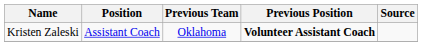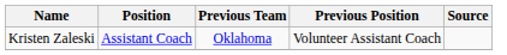Kristen Zaleski | Previous Position: bold -> normal
